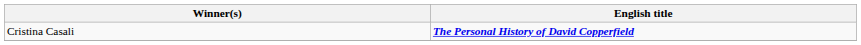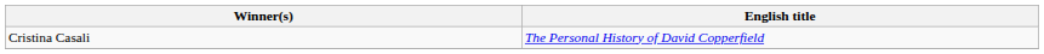Cristina Casali | English title: bold -> normal
